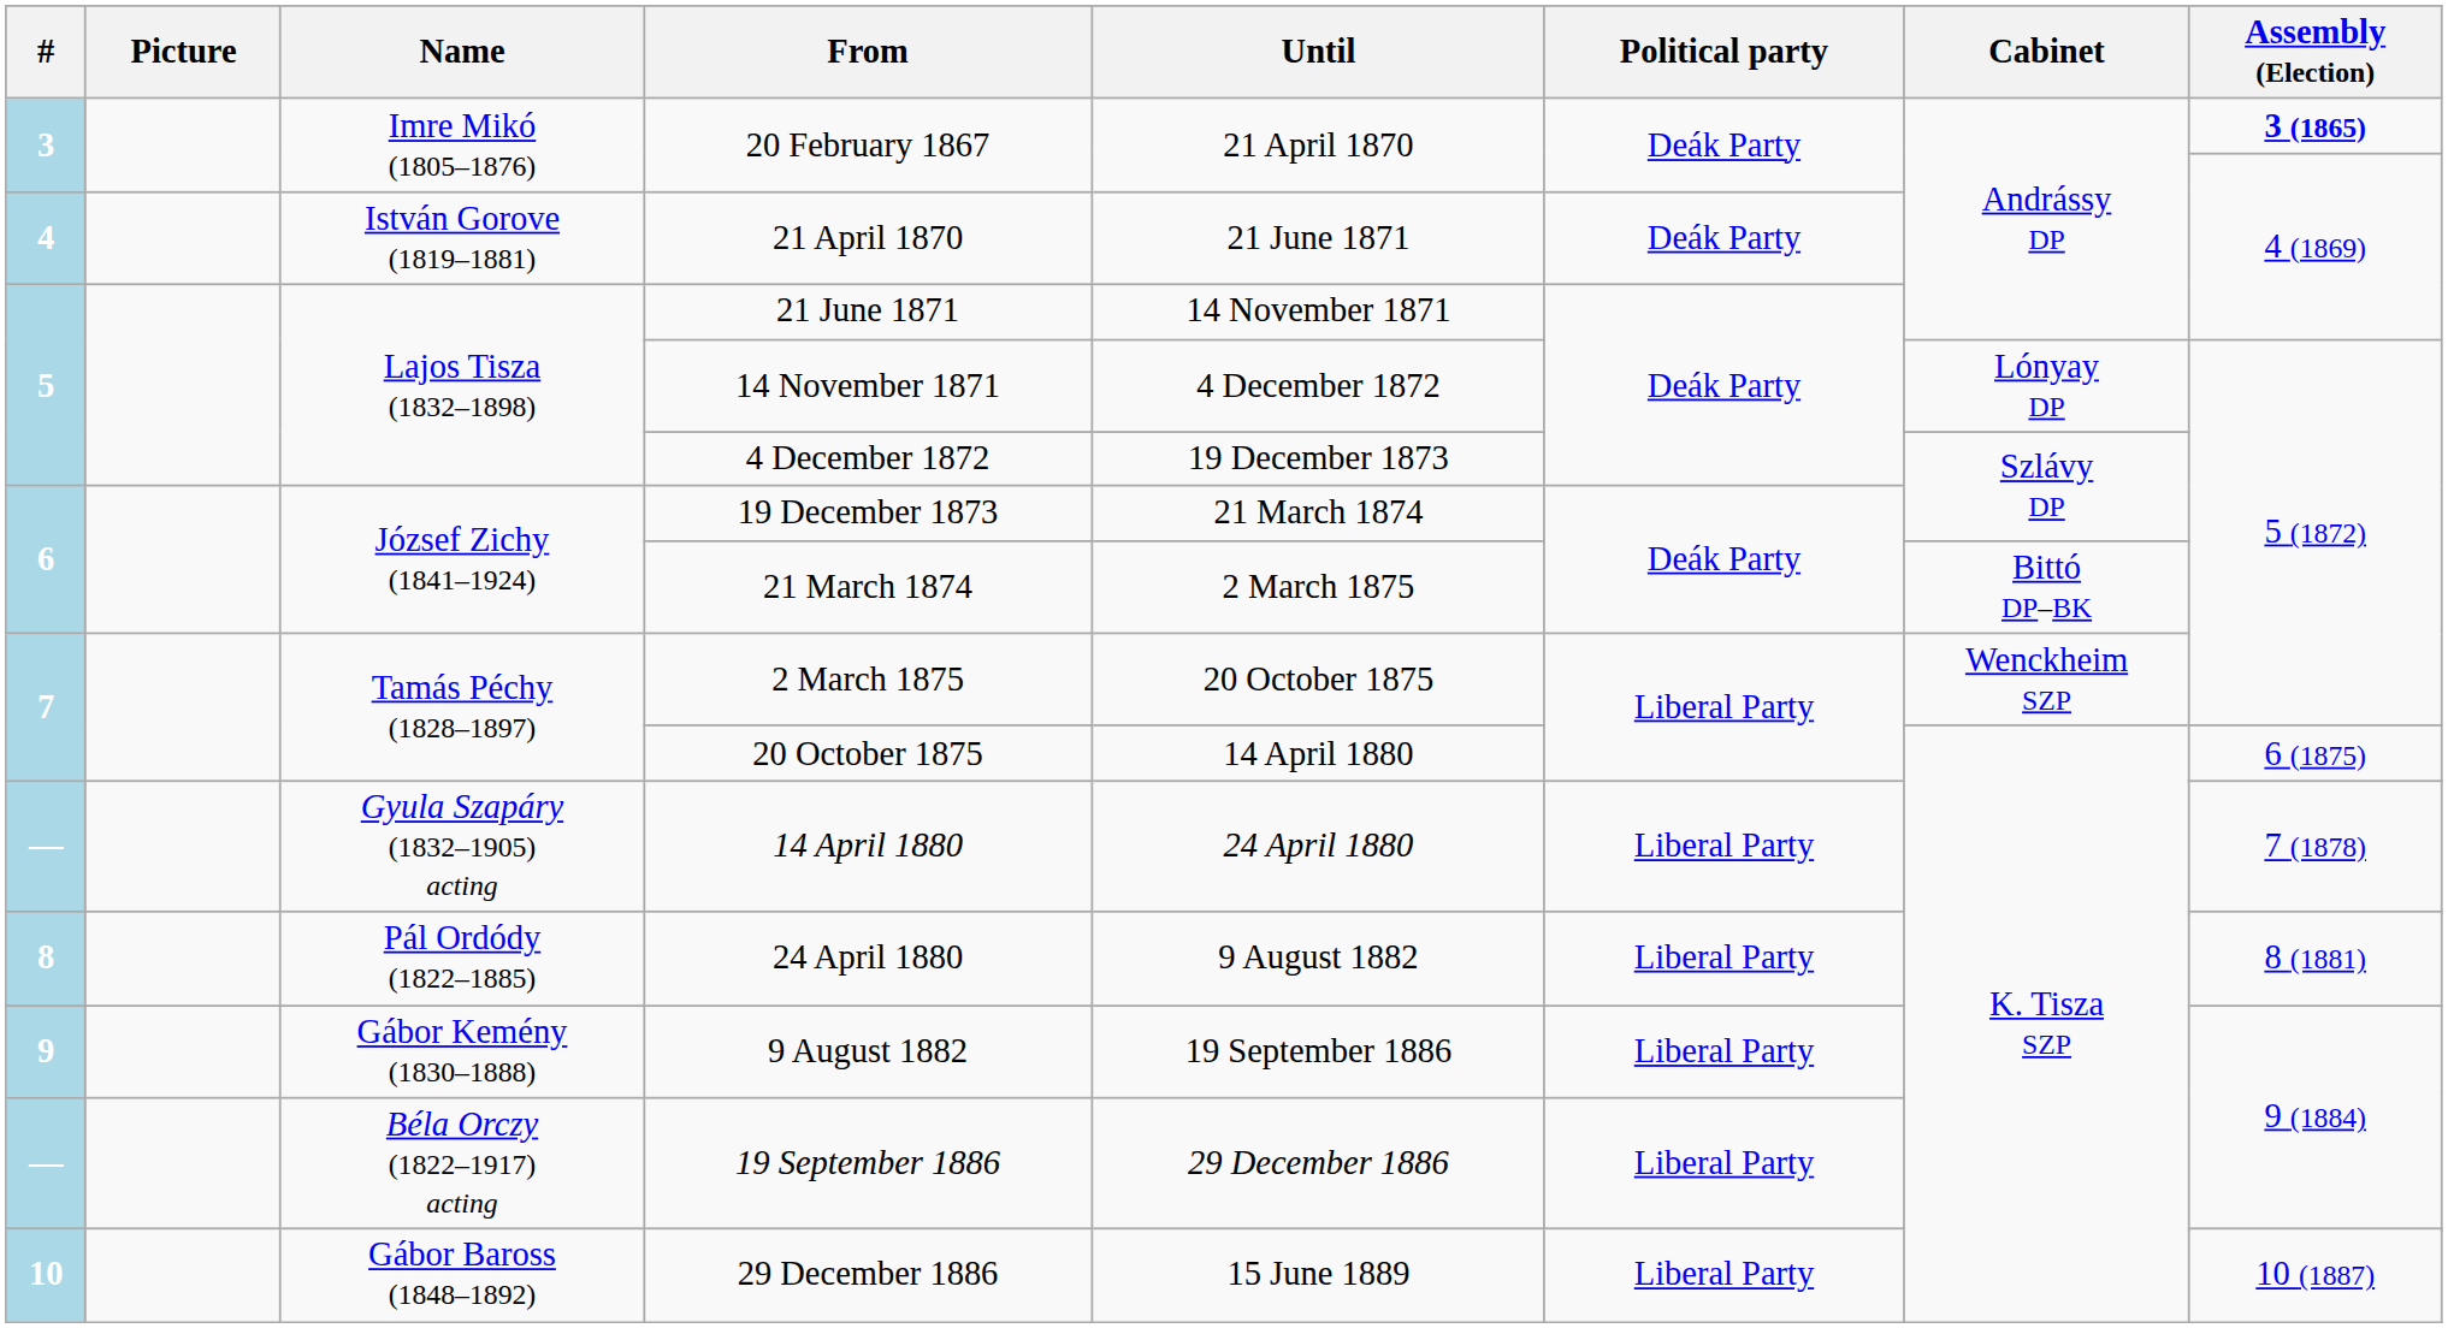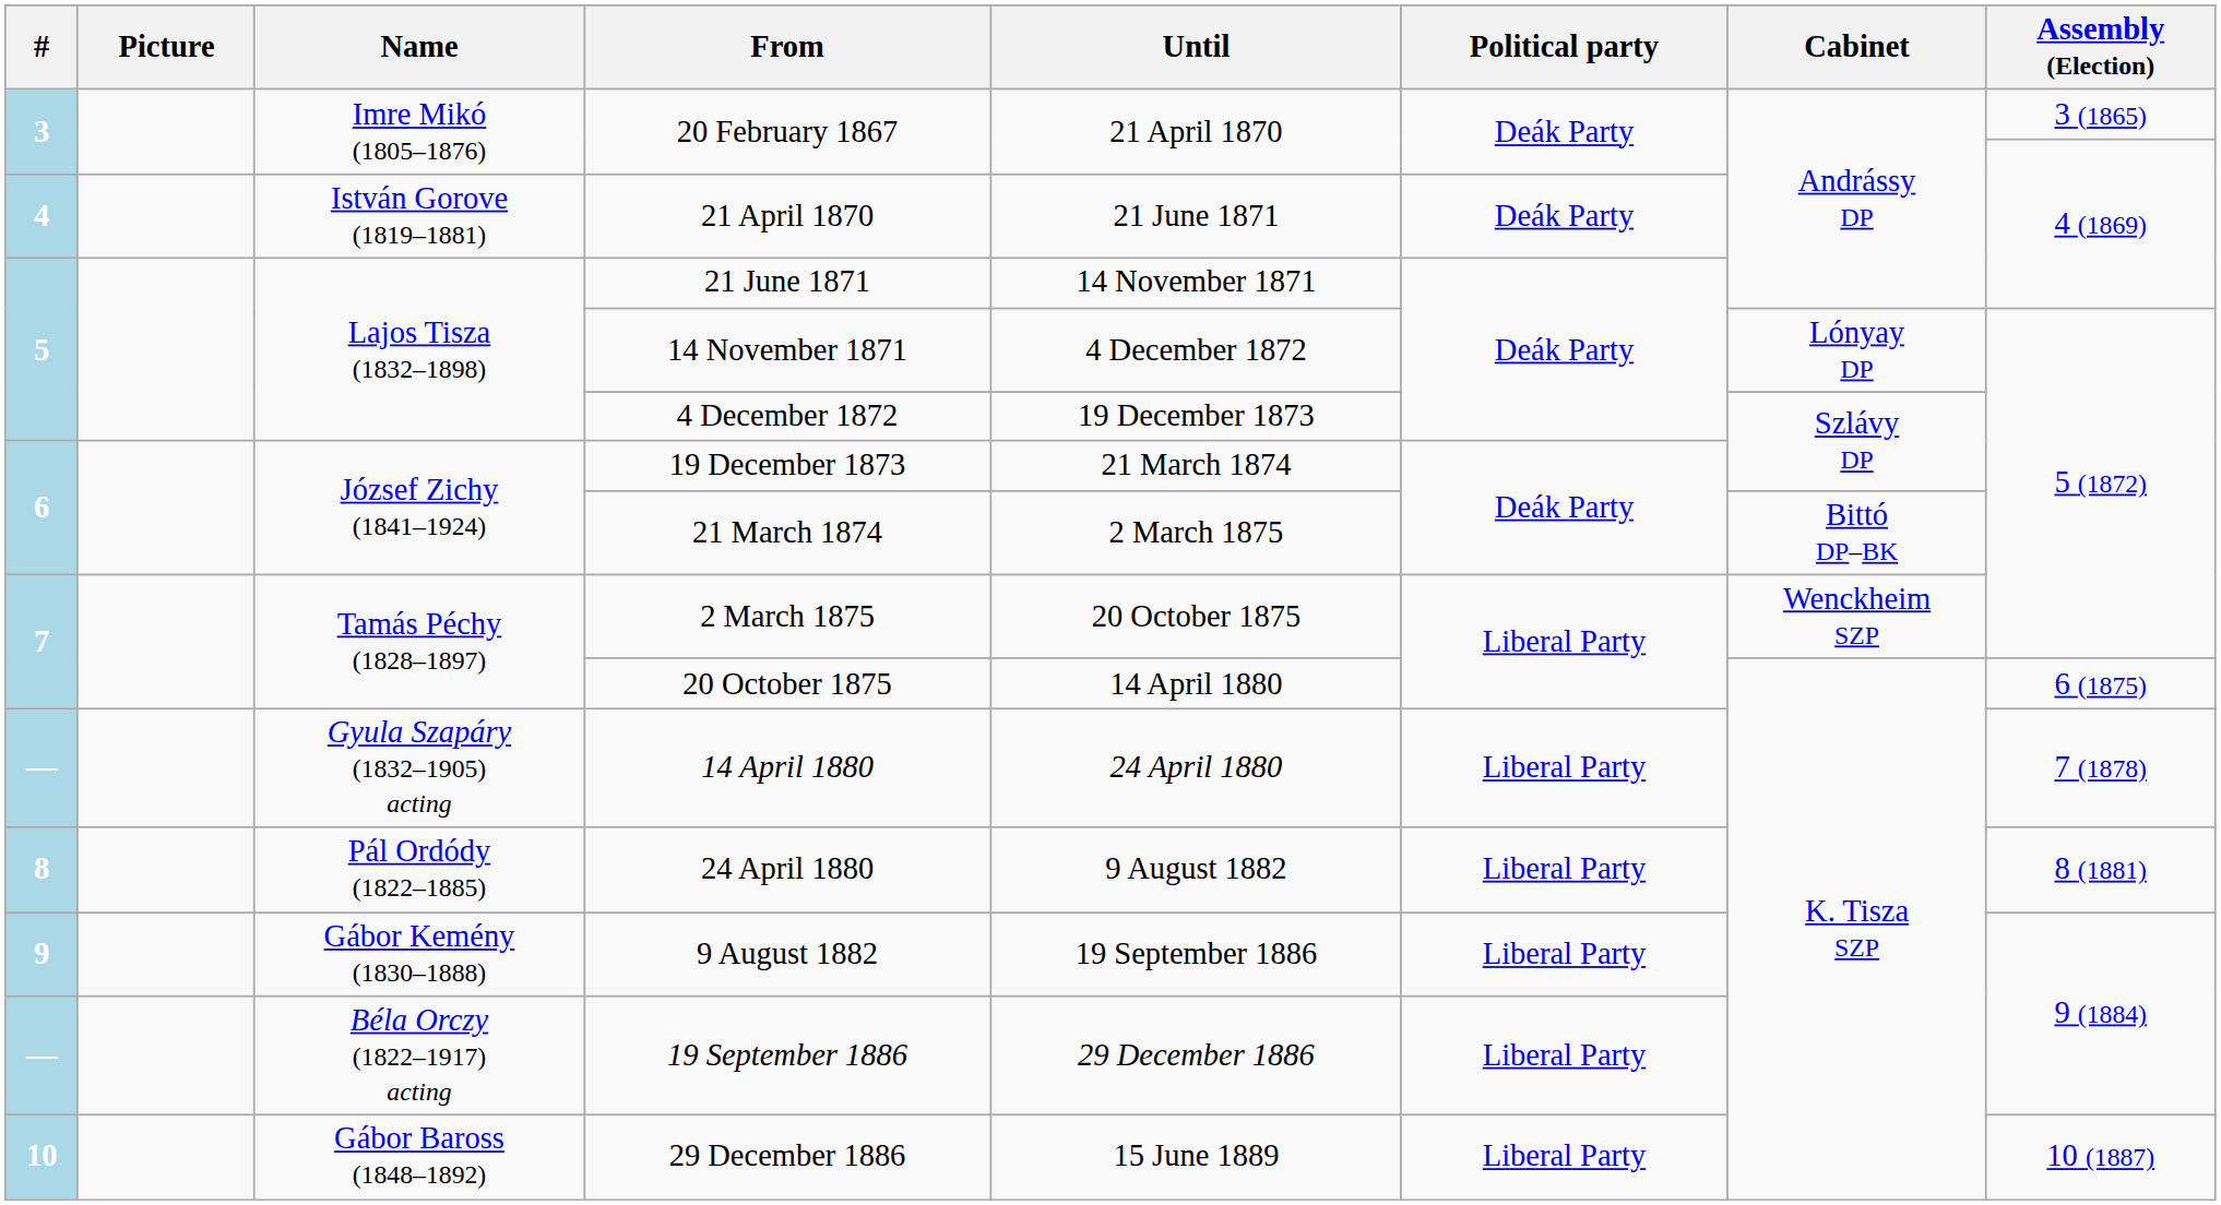row 2 | Assembly (Election): bold -> normal
